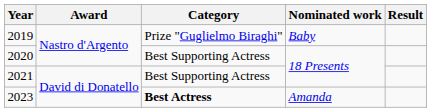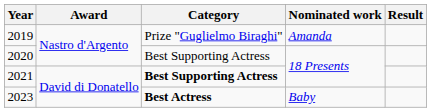2019 | Nominated work: Baby -> Amanda
2021 | Category: normal -> bold
2023 | Nominated work: Amanda -> Baby
